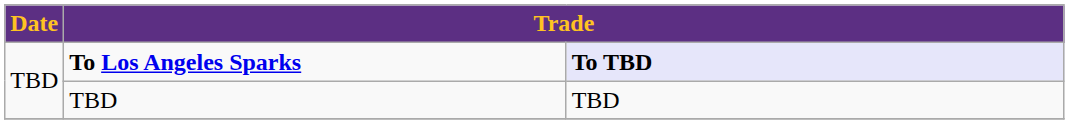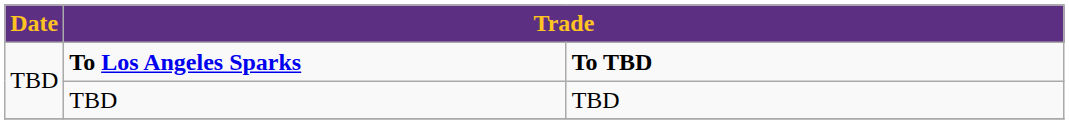To Los Angeles Sparks | column 3: lavender background -> no background
